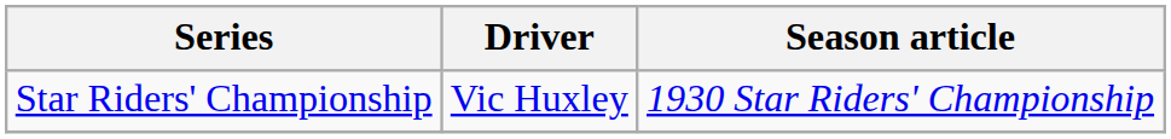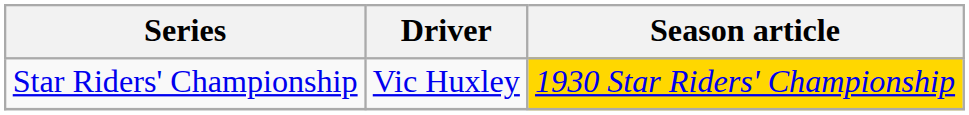Star Riders' Championship | Season article: no background -> gold background
